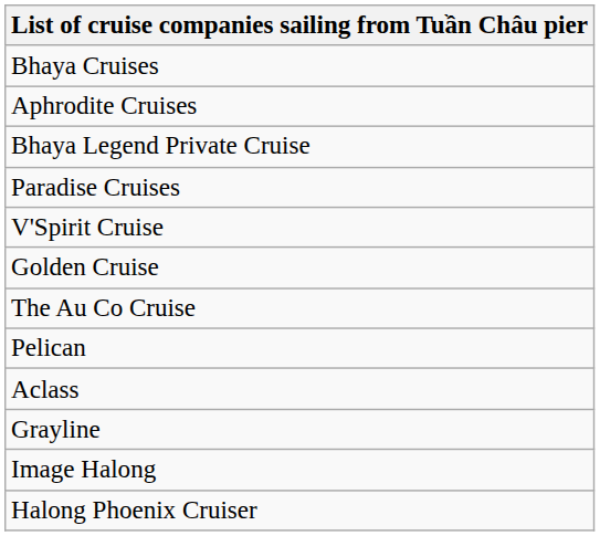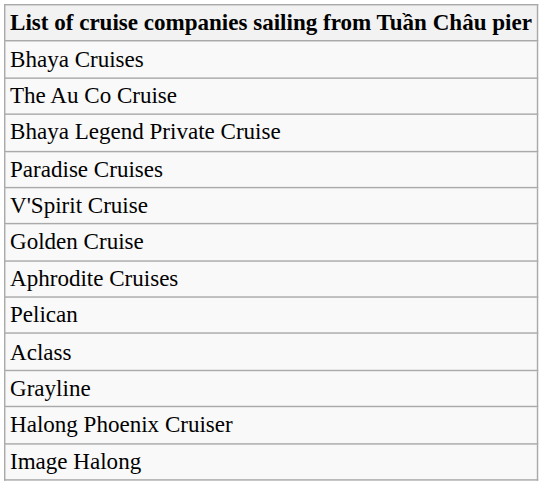row 3 | column 1: Aphrodite Cruises -> The Au Co Cruise
row 8 | column 1: The Au Co Cruise -> Aphrodite Cruises
row 12 | column 1: Image Halong -> Halong Phoenix Cruiser
row 13 | column 1: Halong Phoenix Cruiser -> Image Halong
